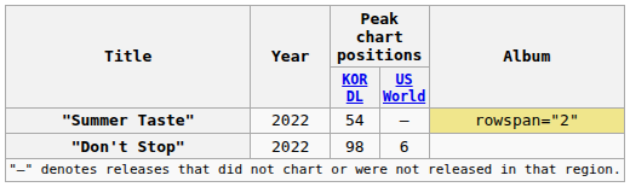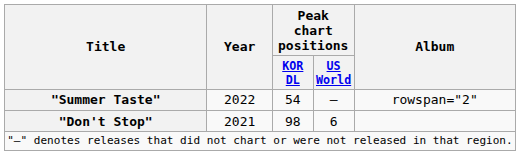"Summer Taste" | Album: khaki background -> no background
"Don't Stop" | Year: 2022 -> 2021
